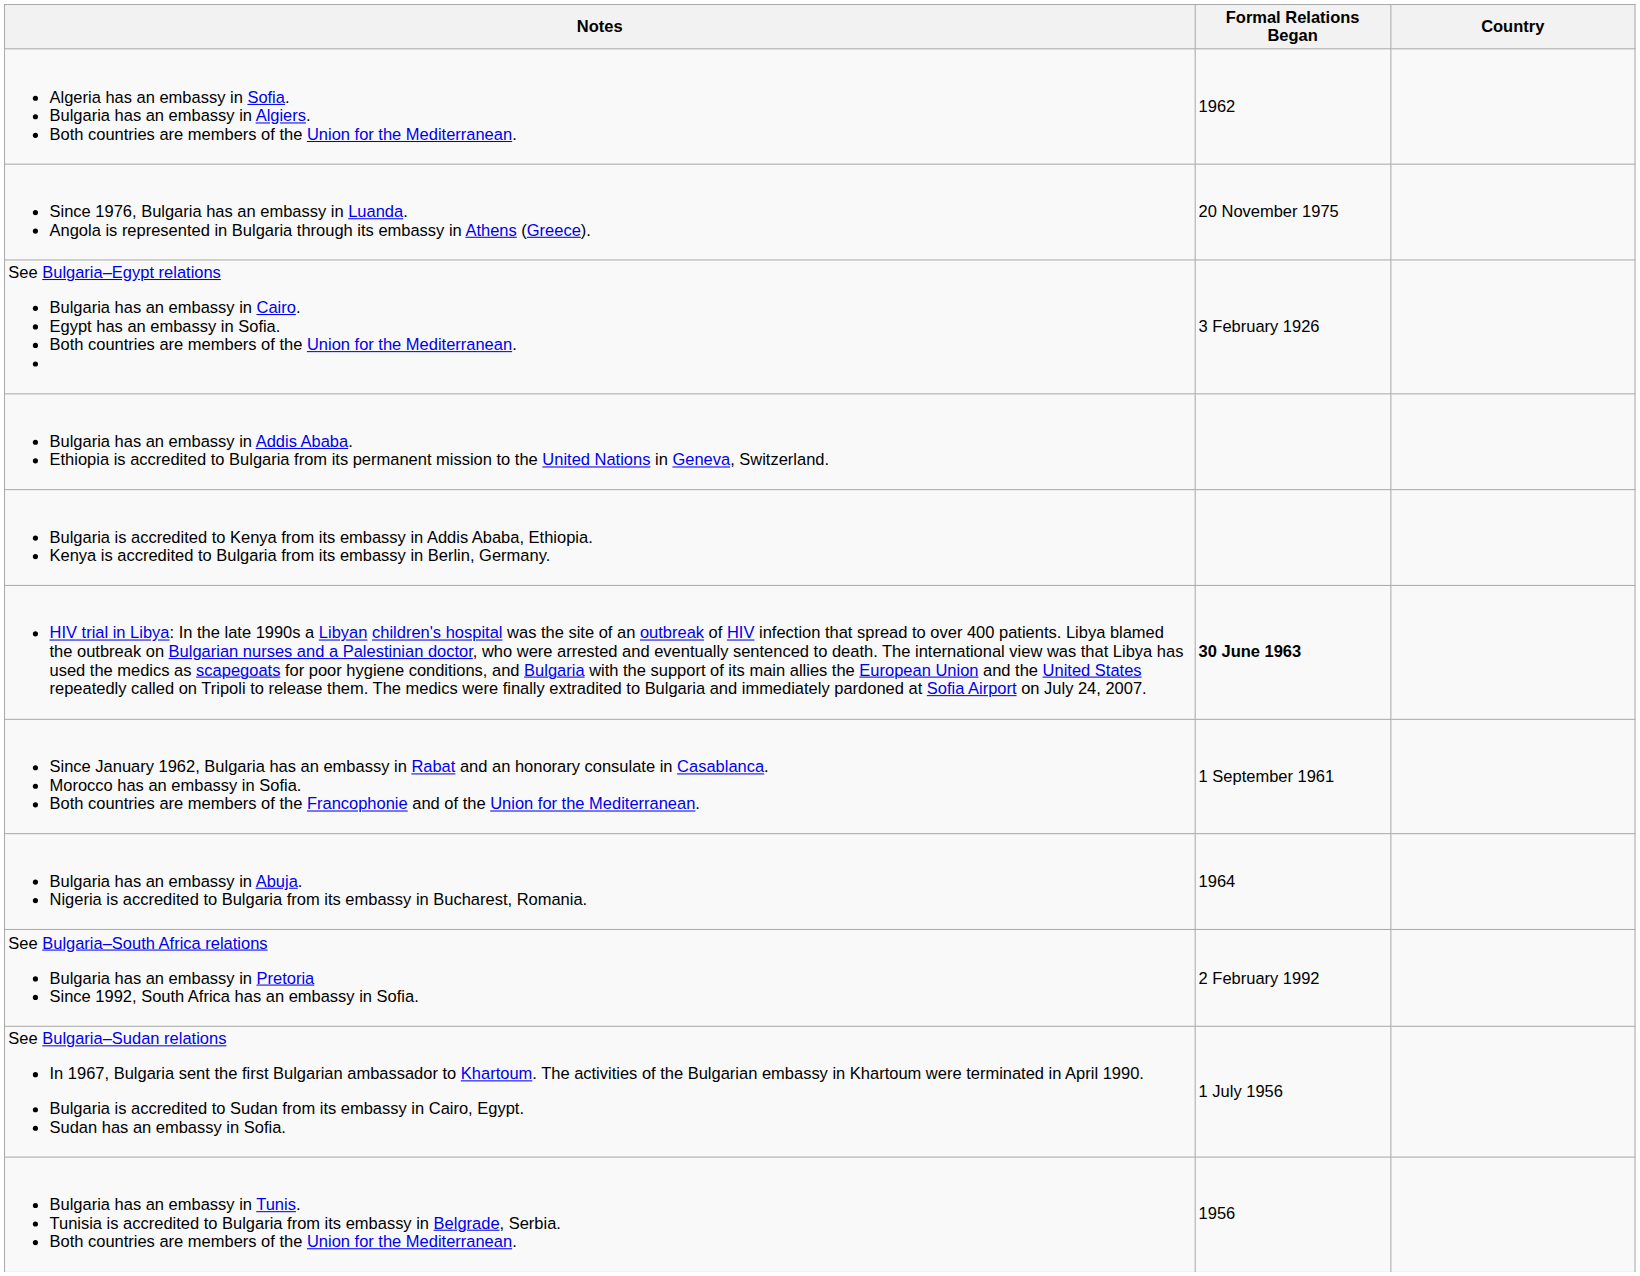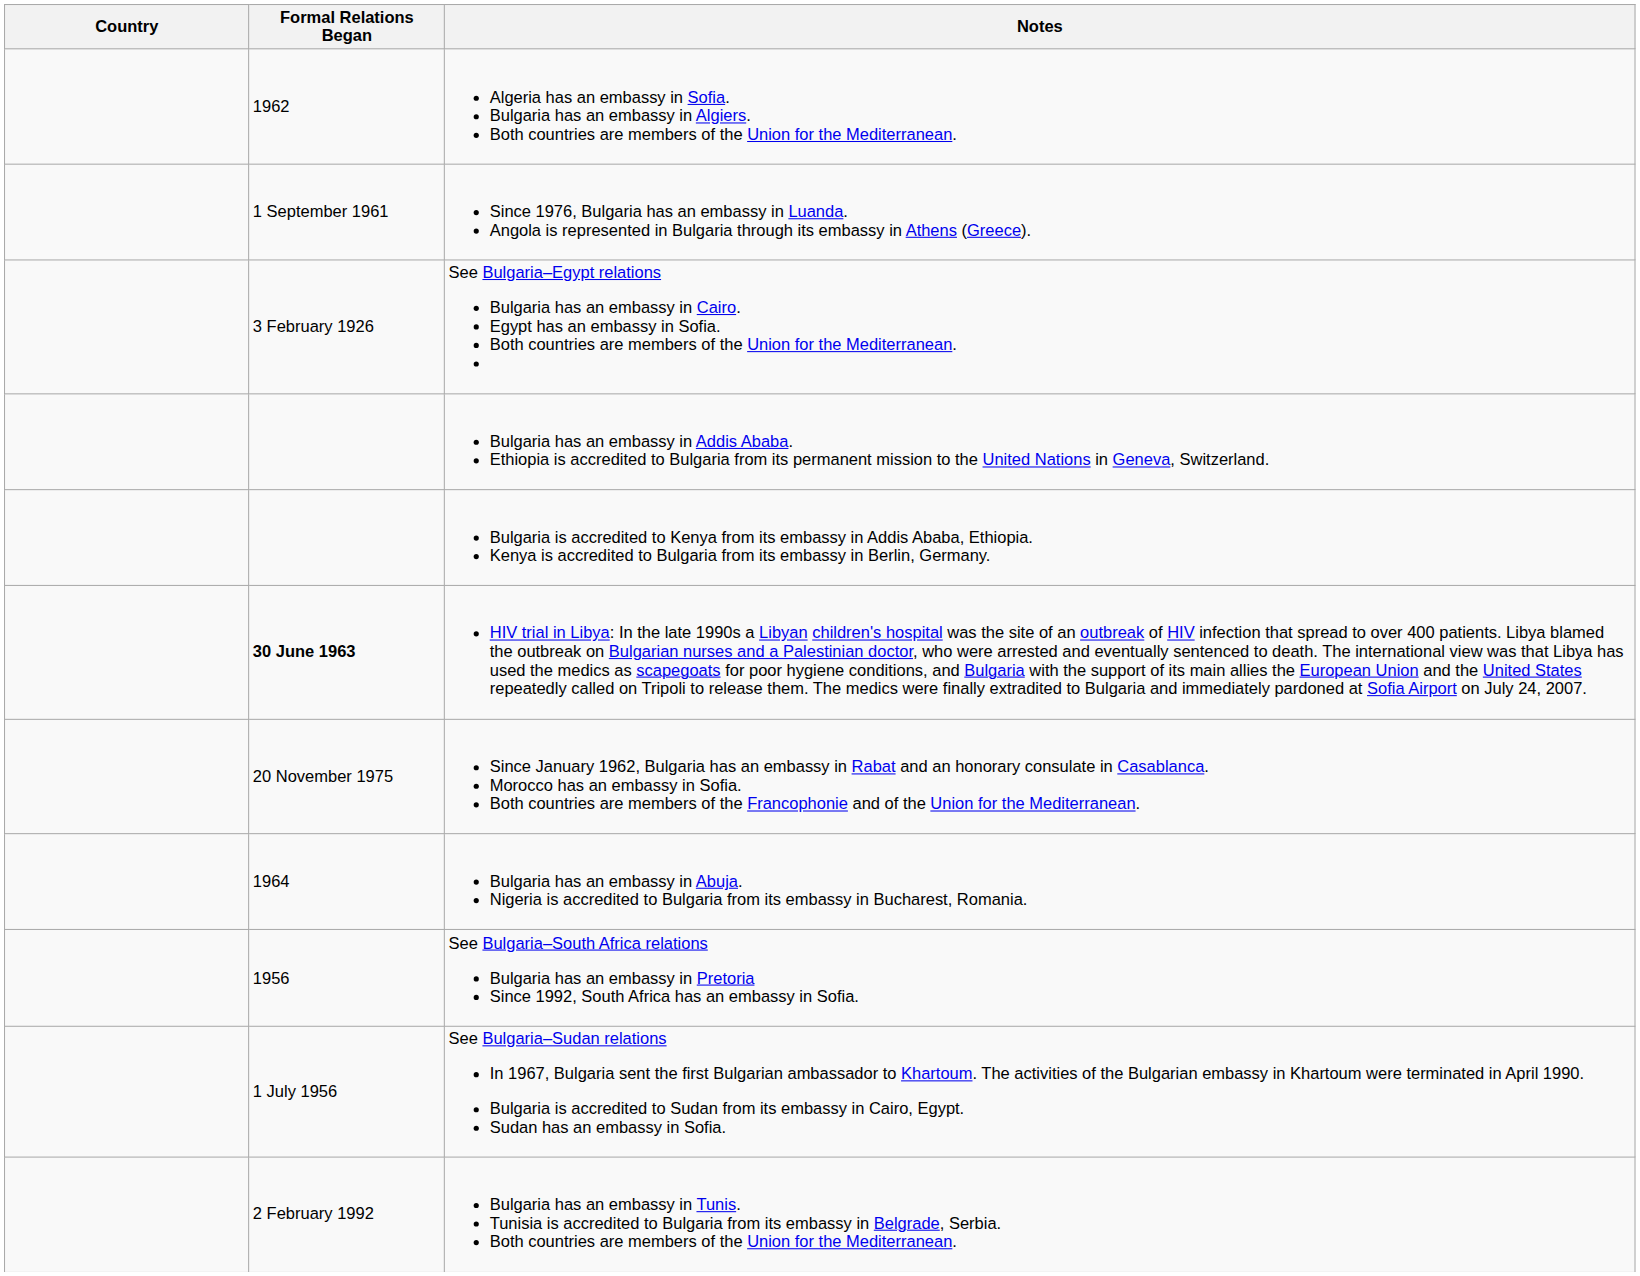columns swapped: Country <-> Notes
row 3 | Formal Relations Began: 20 November 1975 -> 1 September 1961
row 8 | Formal Relations Began: 1 September 1961 -> 20 November 1975
row 10 | Formal Relations Began: 2 February 1992 -> 1956
row 12 | Formal Relations Began: 1956 -> 2 February 1992
